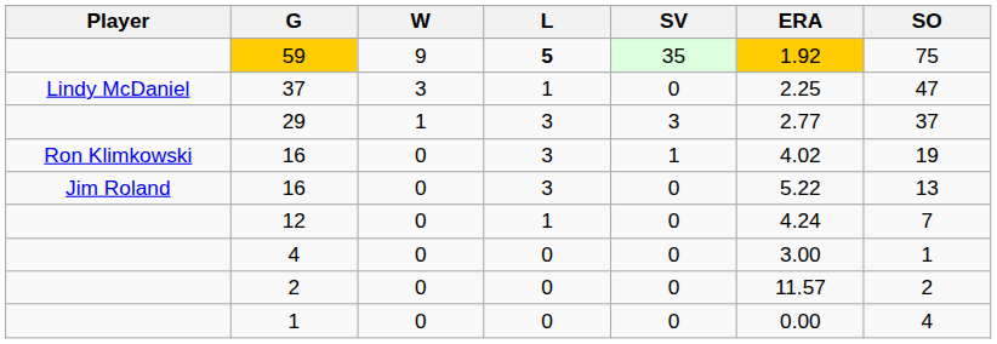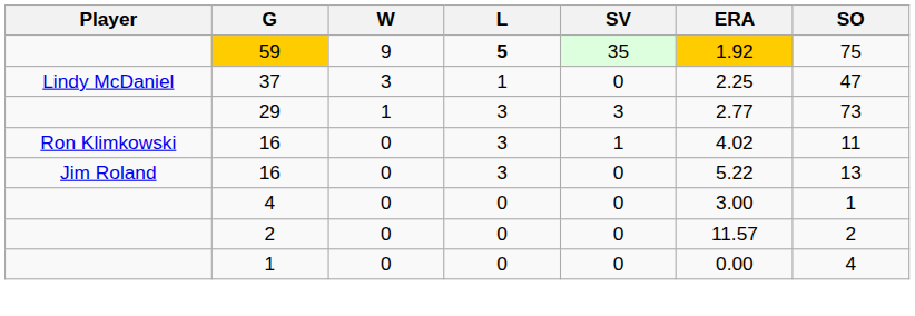29 | SO: 37 -> 73
Ron Klimkowski / 16 | SO: 19 -> 11
- row: 12 | 0 | 1 | 0 | 4.24 | 7
